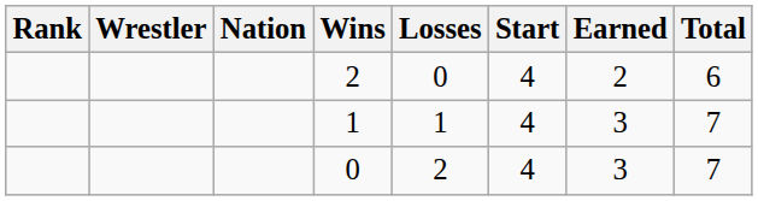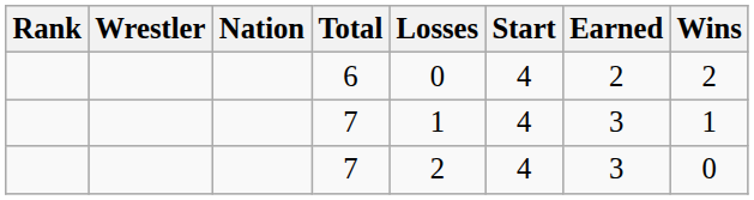columns swapped: Wins <-> Total
